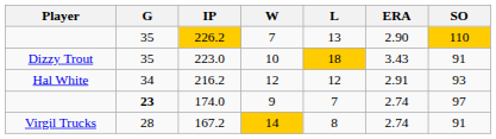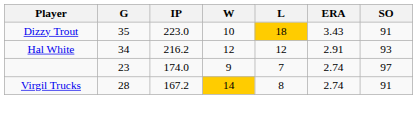- row: 35 | 226.2 | 7 | 13 | 2.90 | 110
174.0 | G: bold -> normal
